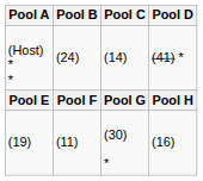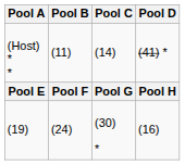(Host) * * | Pool B: (24) -> (11)
(19) | Pool B: (11) -> (24)
